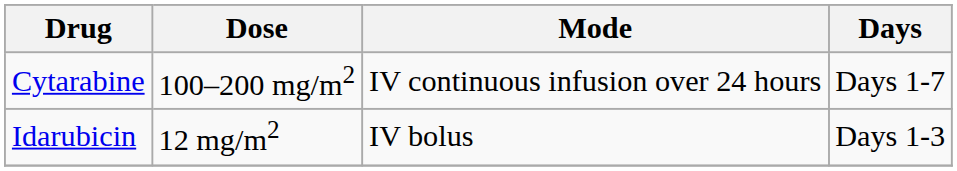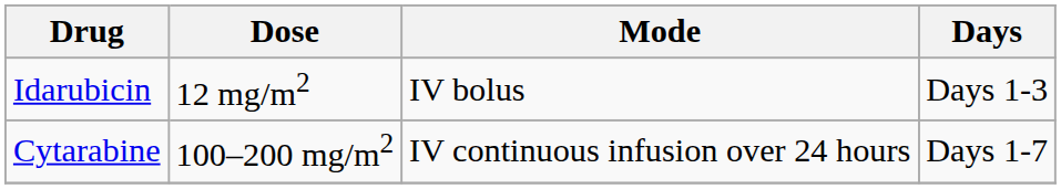rows swapped: Cytarabine <-> Idarubicin
